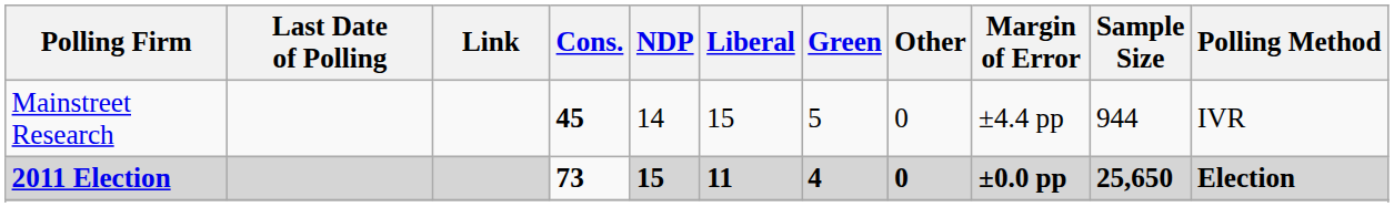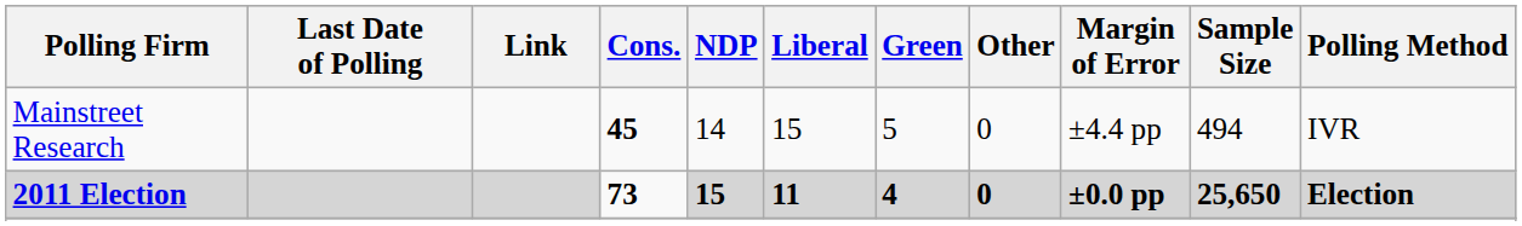Mainstreet Research | Sample Size: 944 -> 494
